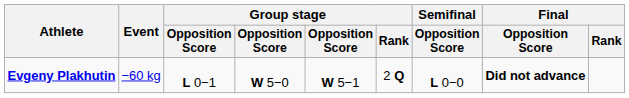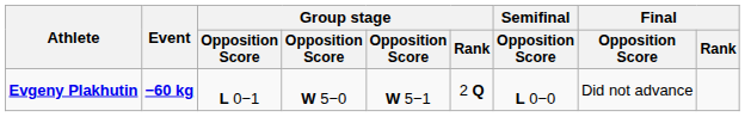Evgeny Plakhutin | Event: normal -> bold
Evgeny Plakhutin | Final / Opposition Score: bold -> normal
